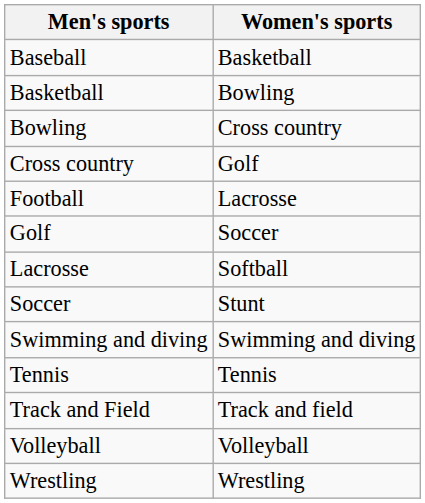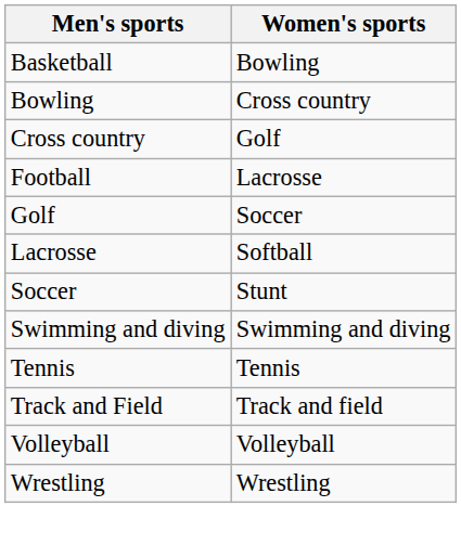- row: Baseball | Basketball
